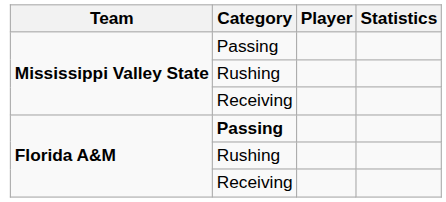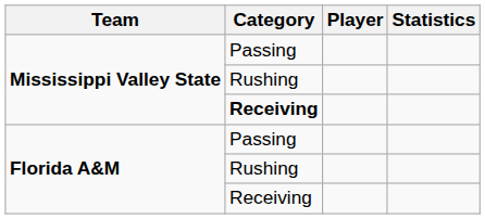Mississippi Valley State / Receiving | Category: normal -> bold
Florida A&M / Passing | Category: bold -> normal
